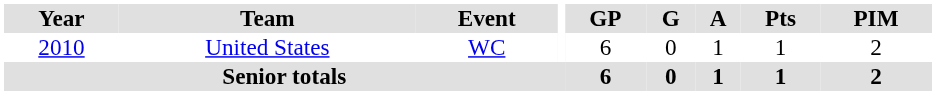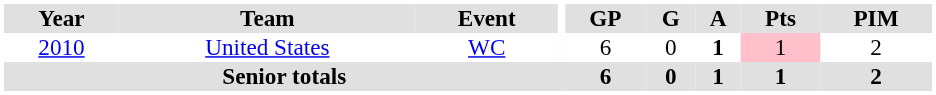United States | A: normal -> bold
United States | Pts: no background -> pink background
